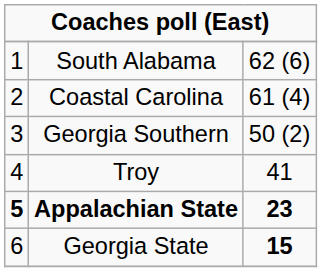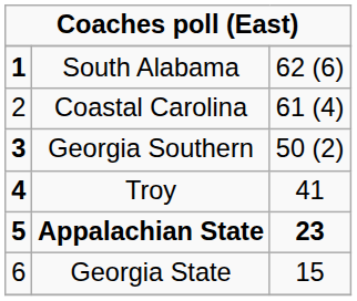South Alabama | column 1: normal -> bold
Georgia Southern | column 1: normal -> bold
Troy | column 1: normal -> bold
Georgia State | column 3: bold -> normal
